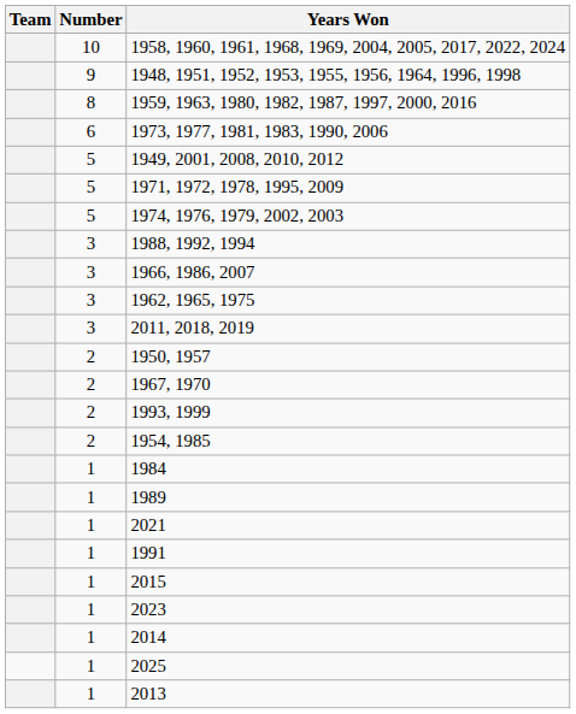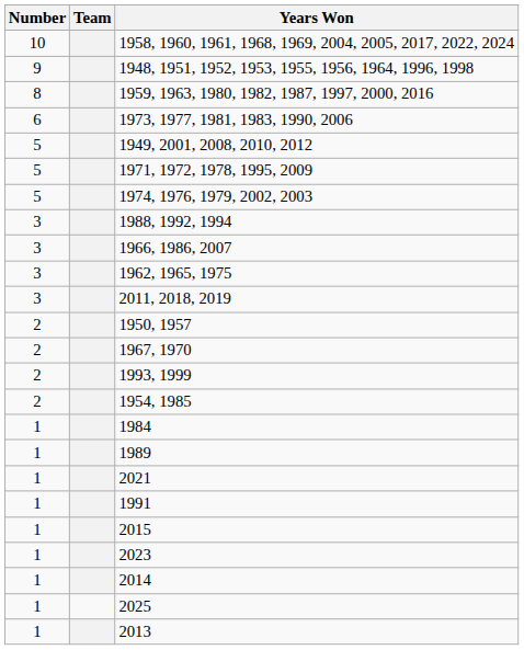columns swapped: Team <-> Number
